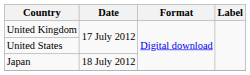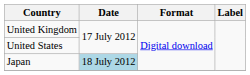Japan | Date: no background -> lightblue background
